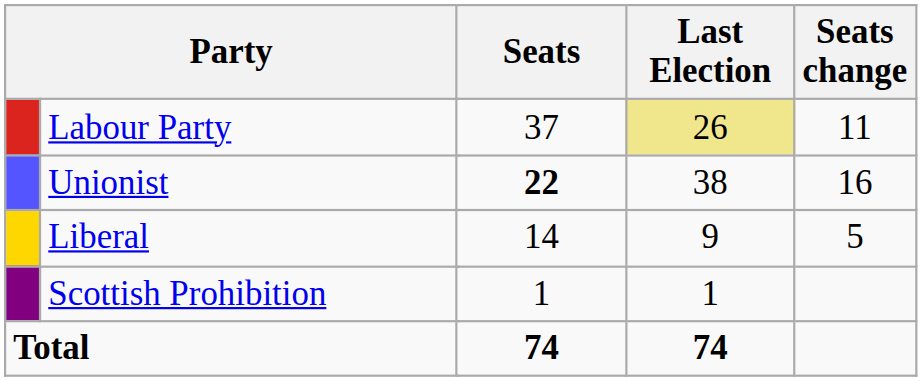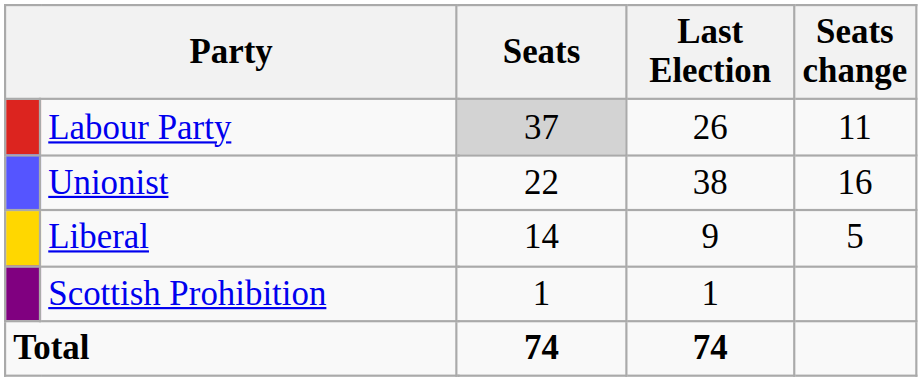Labour Party | Seats: no background -> lightgrey background
Labour Party | Last Election: khaki background -> no background
Unionist | Seats: bold -> normal
